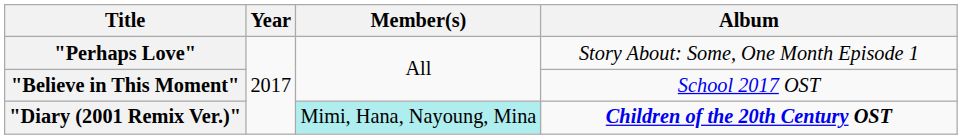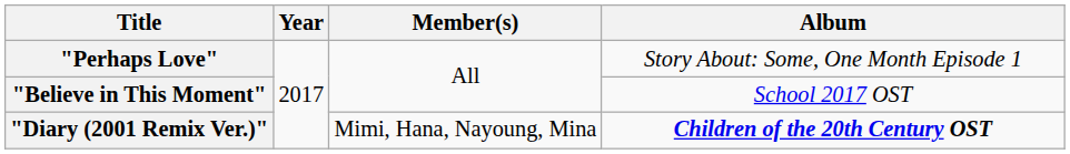"Diary (2001 Remix Ver.)" | Member(s): paleturquoise background -> no background
